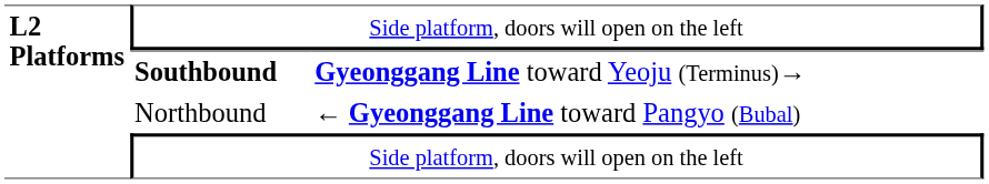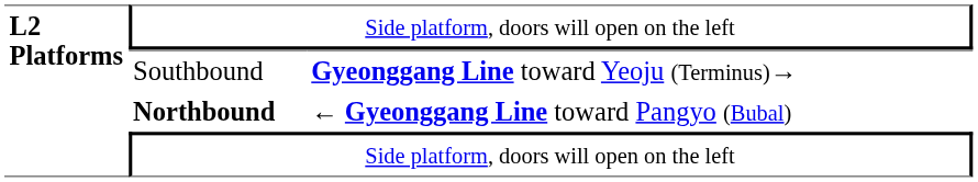Southbound | column 2: bold -> normal
Northbound | column 2: normal -> bold
